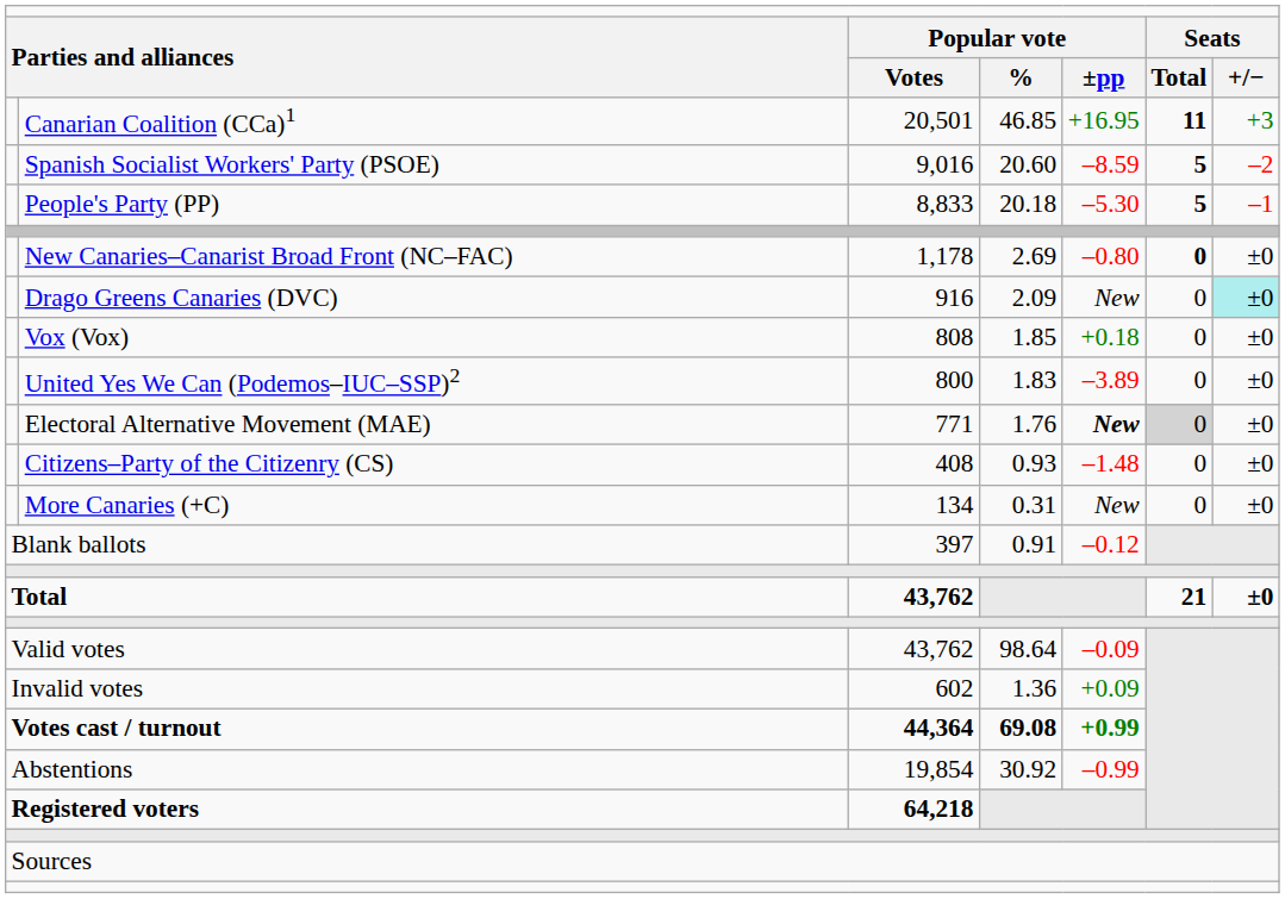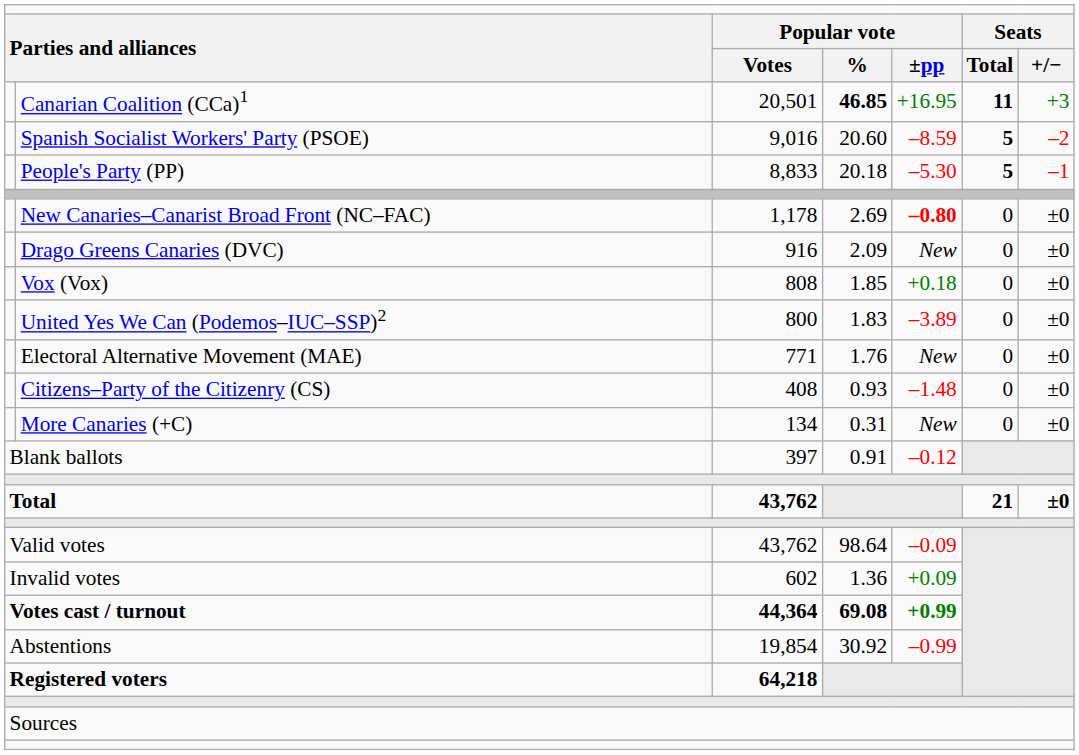Canarian Coalition (CCa)1 | column 4: normal -> bold
New Canaries–Canarist Broad Front (NC–FAC) | column 5: normal -> bold
New Canaries–Canarist Broad Front (NC–FAC) | column 6: bold -> normal
Drago Greens Canaries (DVC) | column 7: paleturquoise background -> no background
Electoral Alternative Movement (MAE) | column 5: bold -> normal
Electoral Alternative Movement (MAE) | column 6: lightgrey background -> no background
